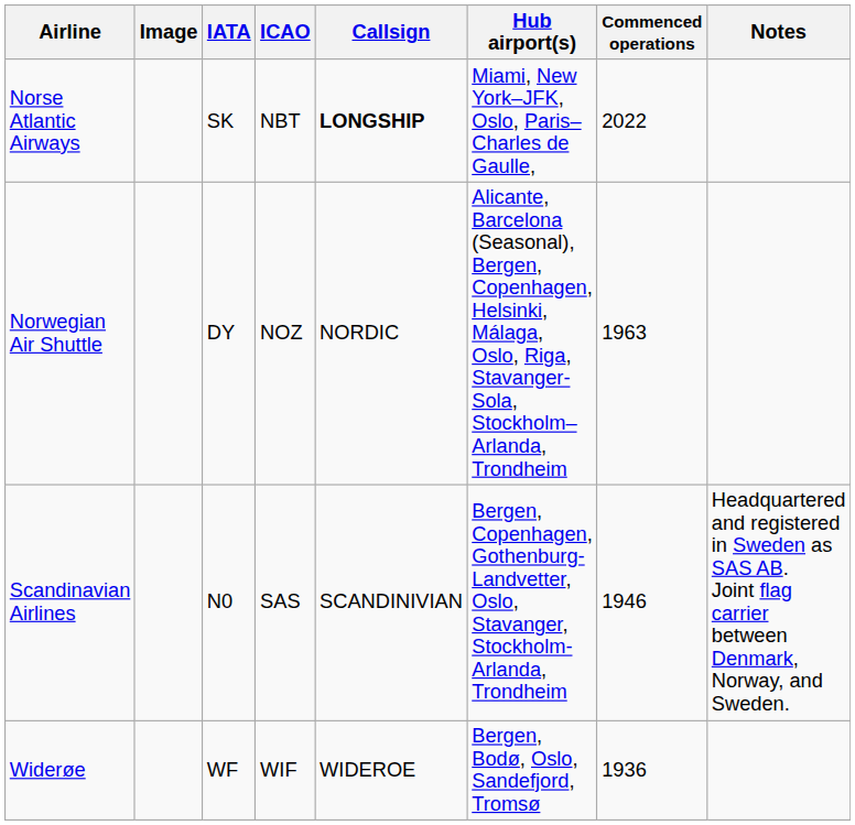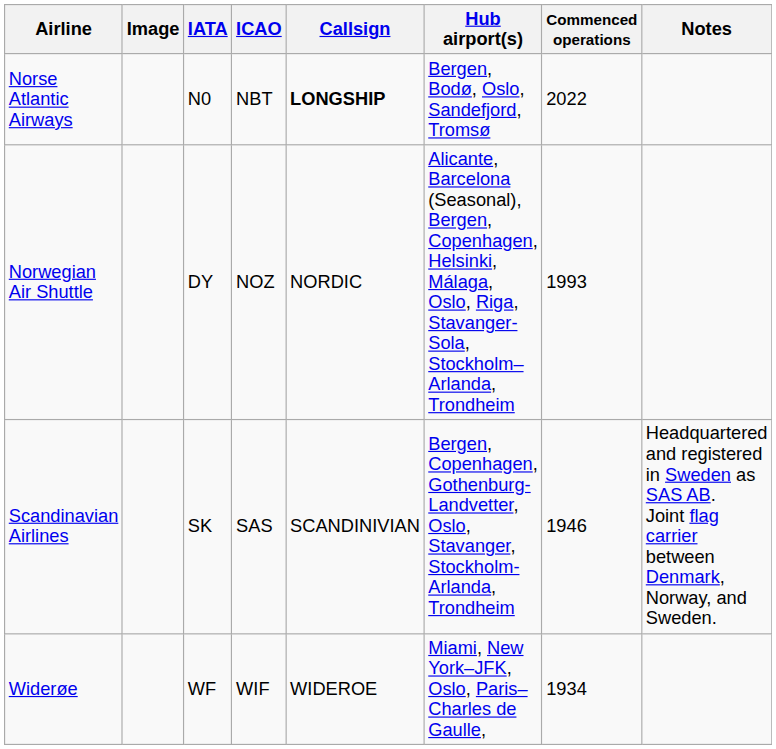Norse Atlantic Airways | IATA: SK -> N0
Norse Atlantic Airways | Hub airport(s): Miami, New York–JFK, Oslo, Paris–Charles de Gaulle, -> Bergen, Bodø, Oslo, Sandefjord, Tromsø
Norwegian Air Shuttle | Commenced operations: 1963 -> 1993
Scandinavian Airlines | IATA: N0 -> SK
Widerøe | Hub airport(s): Bergen, Bodø, Oslo, Sandefjord, Tromsø -> Miami, New York–JFK, Oslo, Paris–Charles de Gaulle,
Widerøe | Commenced operations: 1936 -> 1934
